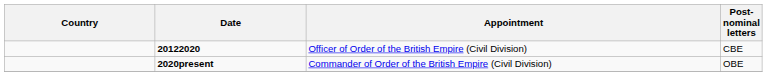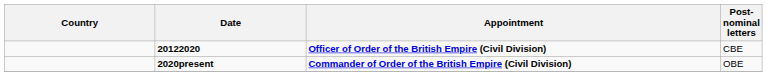20122020 | Appointment: normal -> bold
2020present | Appointment: normal -> bold
